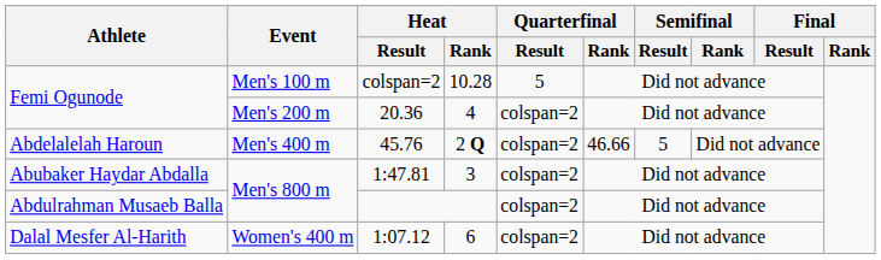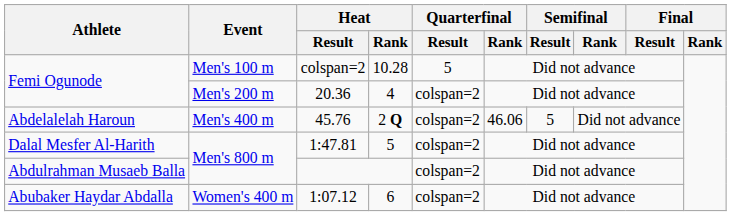45.76 | Quarterfinal / Rank: 46.66 -> 46.06
1:47.81 | Athlete: Abubaker Haydar Abdalla -> Dalal Mesfer Al-Harith
1:47.81 | Heat / Rank: 3 -> 5
1:07.12 | Athlete: Dalal Mesfer Al-Harith -> Abubaker Haydar Abdalla
